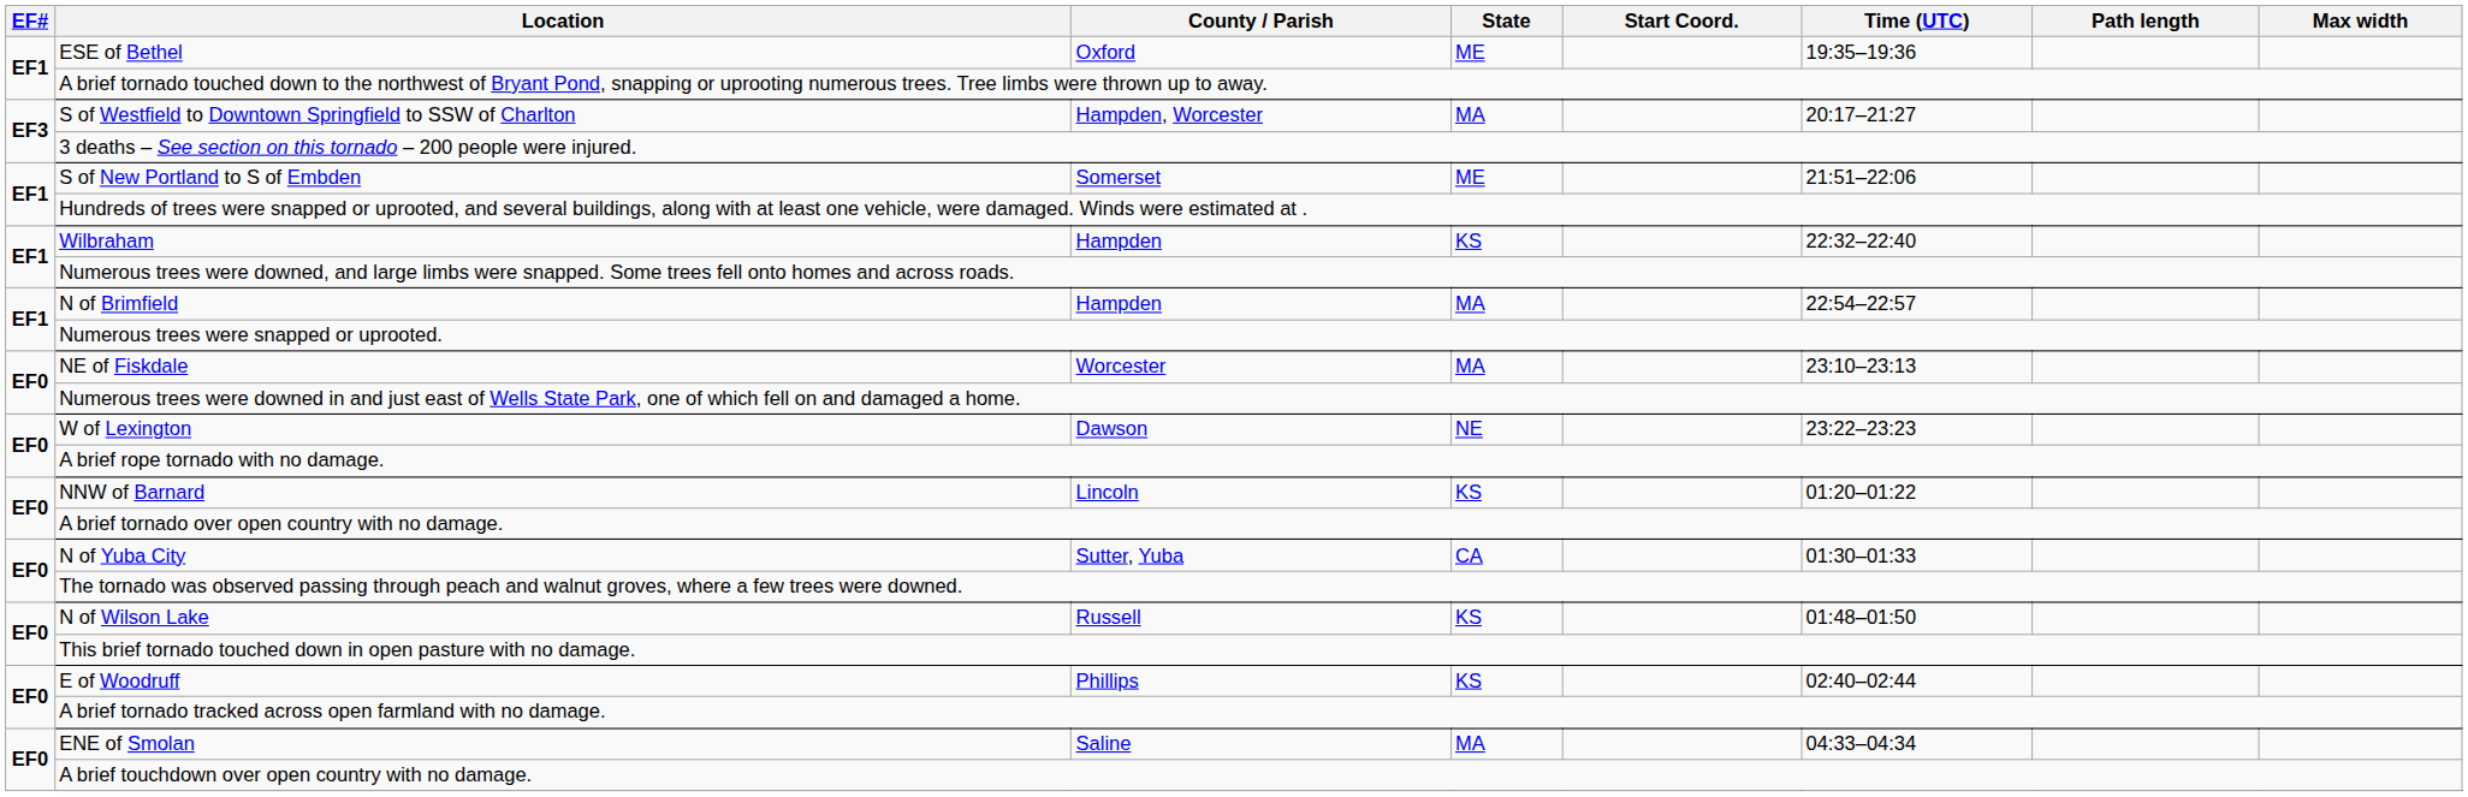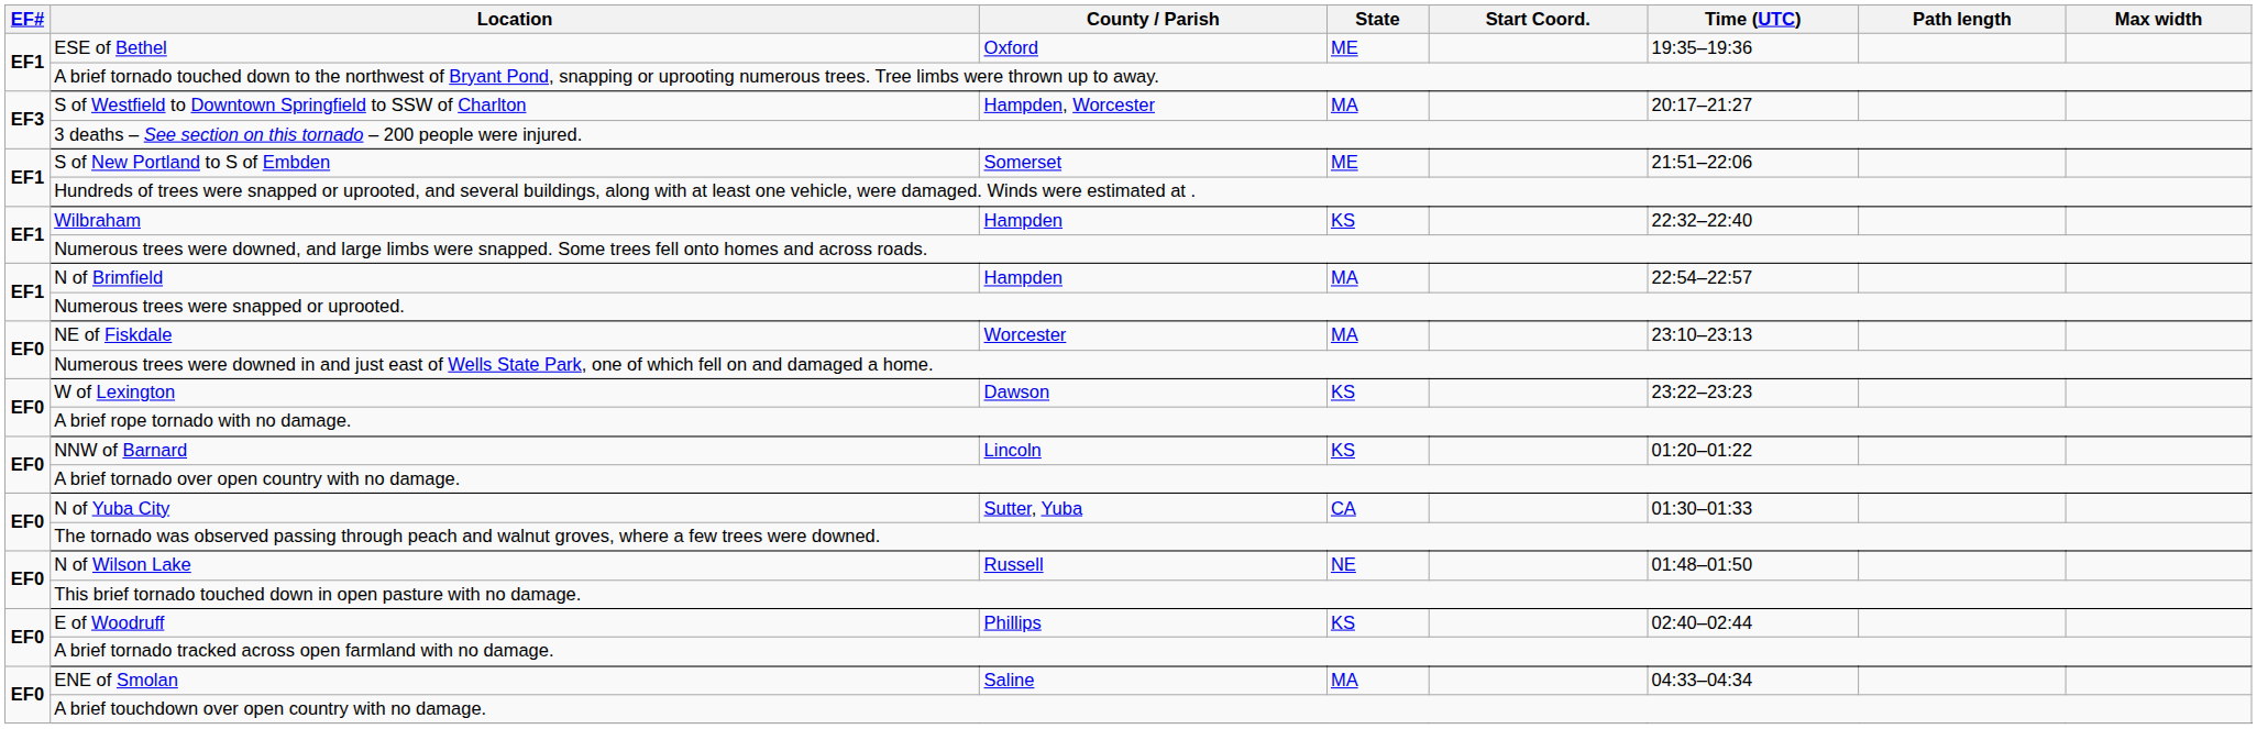W of Lexington | State: NE -> KS
N of Wilson Lake | State: KS -> NE
